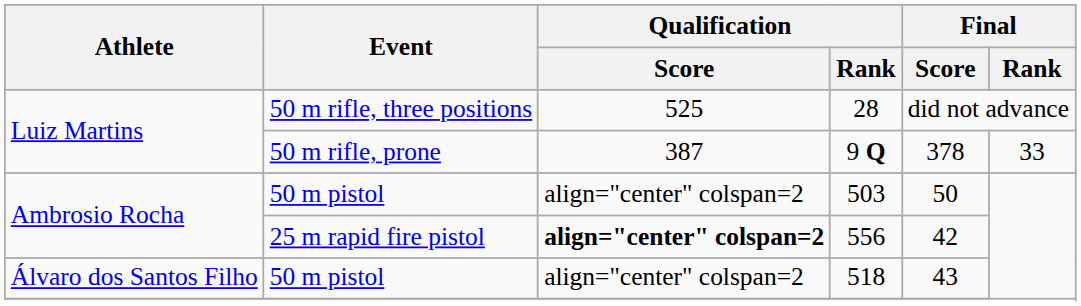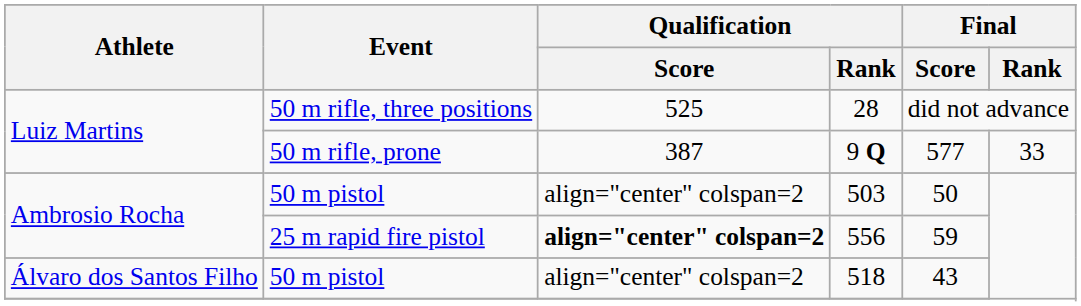9 Q | Final / Score: 378 -> 577
556 | Final / Score: 42 -> 59
